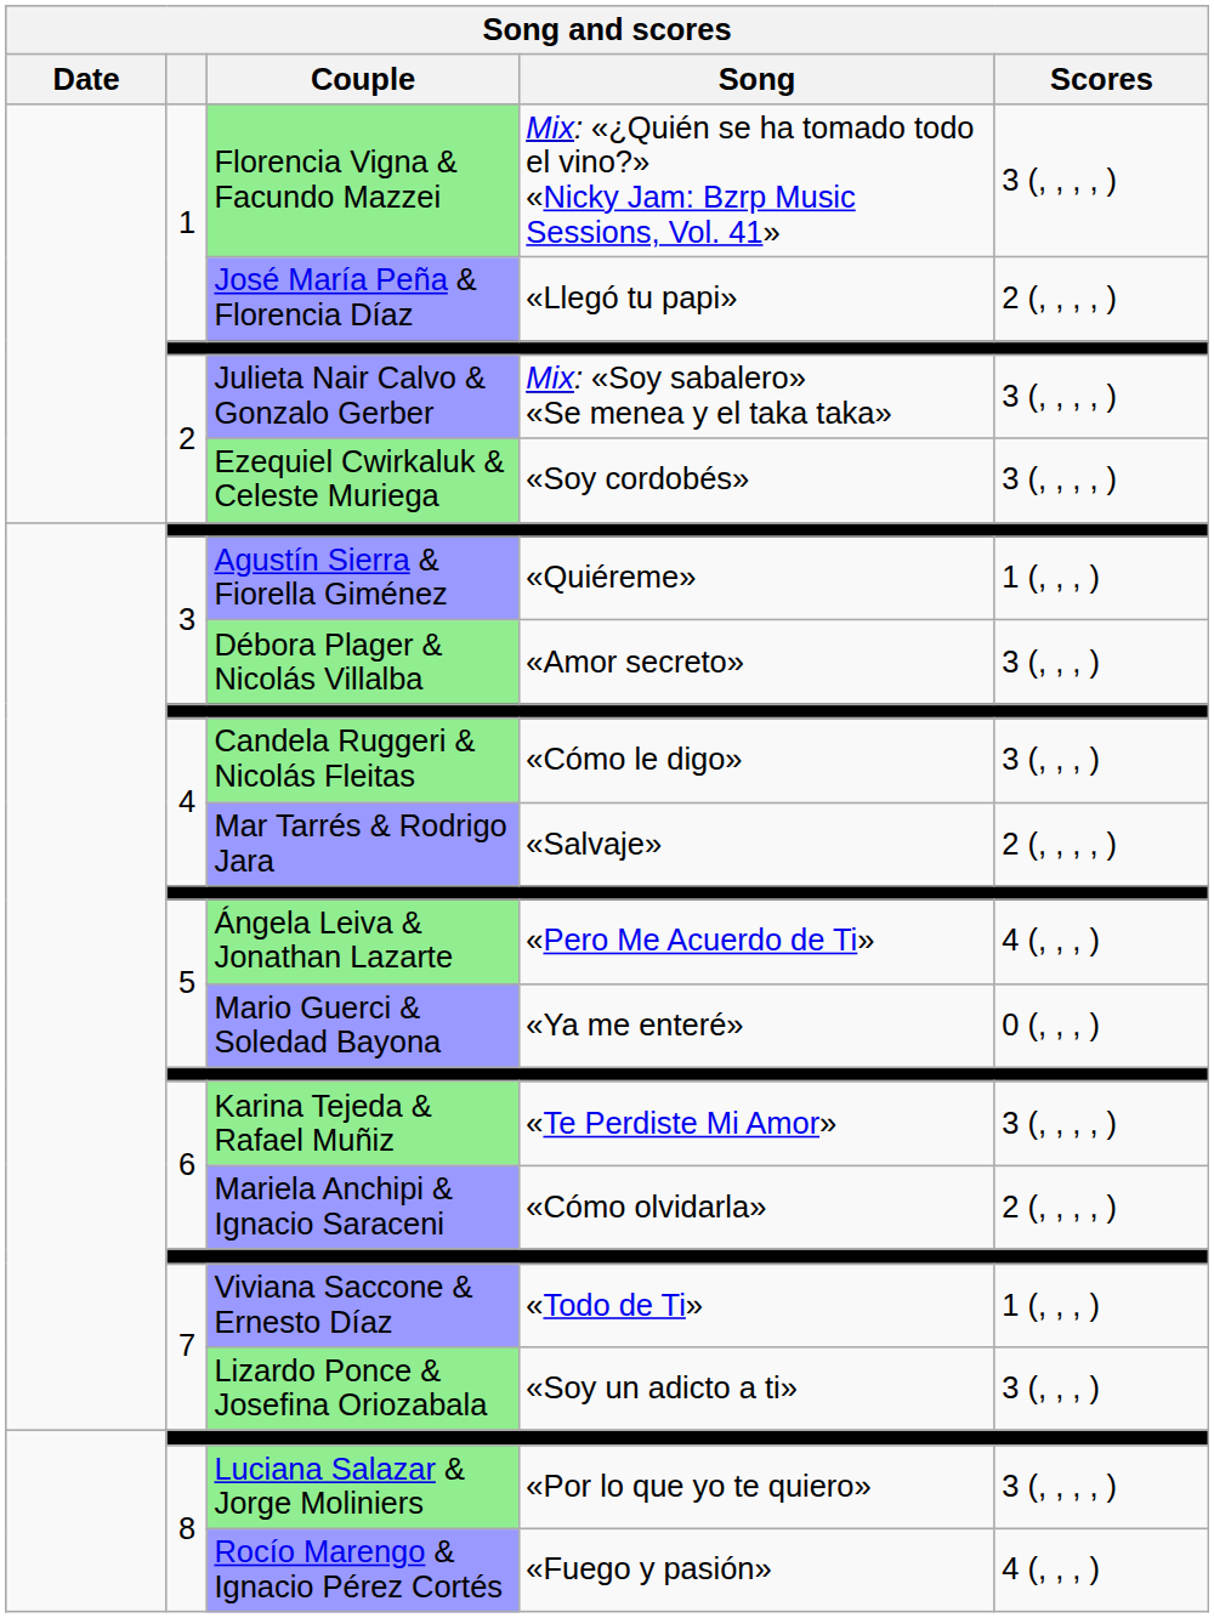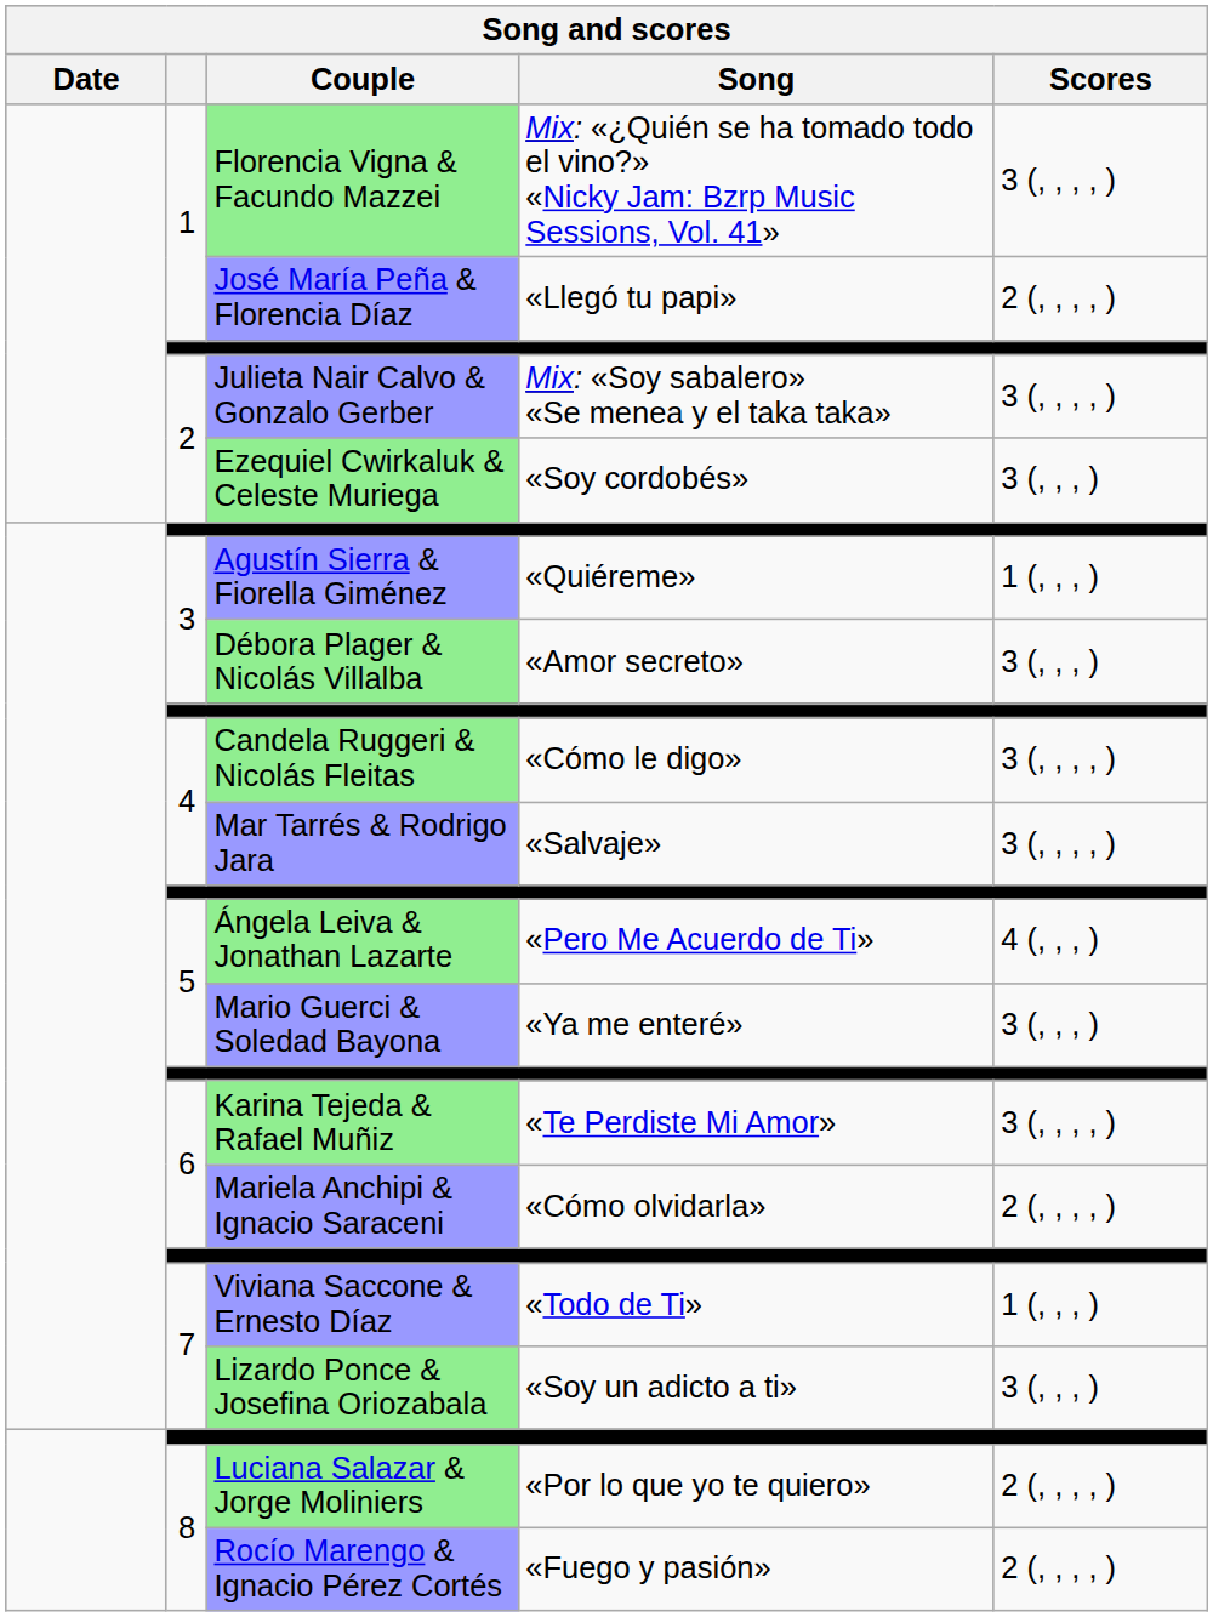Ezequiel Cwirkaluk & Celeste Muriega | Scores: 3 (, , , , ) -> 3 (, , , )
Candela Ruggeri & Nicolás Fleitas | Scores: 3 (, , , ) -> 3 (, , , , )
Mar Tarrés & Rodrigo Jara | Scores: 2 (, , , , ) -> 3 (, , , , )
Mario Guerci & Soledad Bayona | Scores: 0 (, , , ) -> 3 (, , , )
Luciana Salazar & Jorge Moliniers | Scores: 3 (, , , , ) -> 2 (, , , , )
Rocío Marengo & Ignacio Pérez Cortés | Scores: 4 (, , , ) -> 2 (, , , , )
